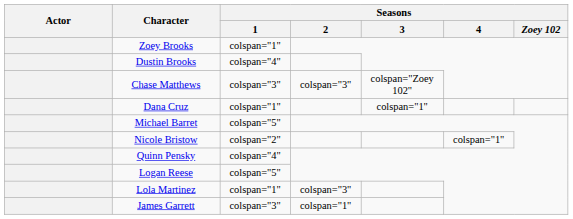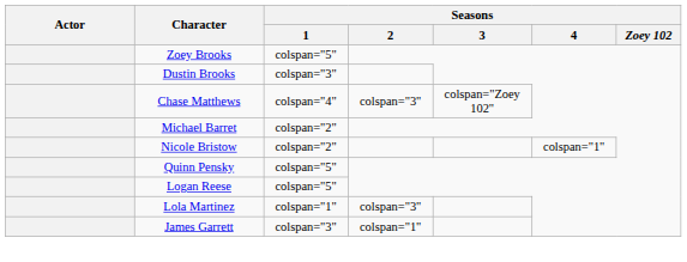Zoey Brooks | Seasons / 1: colspan="1" -> colspan="5"
Dustin Brooks | Seasons / 1: colspan="4" -> colspan="3"
Chase Matthews | Seasons / 1: colspan="3" -> colspan="4"
- row: Dana Cruz | colspan="1" | colspan="1"
Michael Barret | Seasons / 1: colspan="5" -> colspan="2"
Quinn Pensky | Seasons / 1: colspan="4" -> colspan="5"
